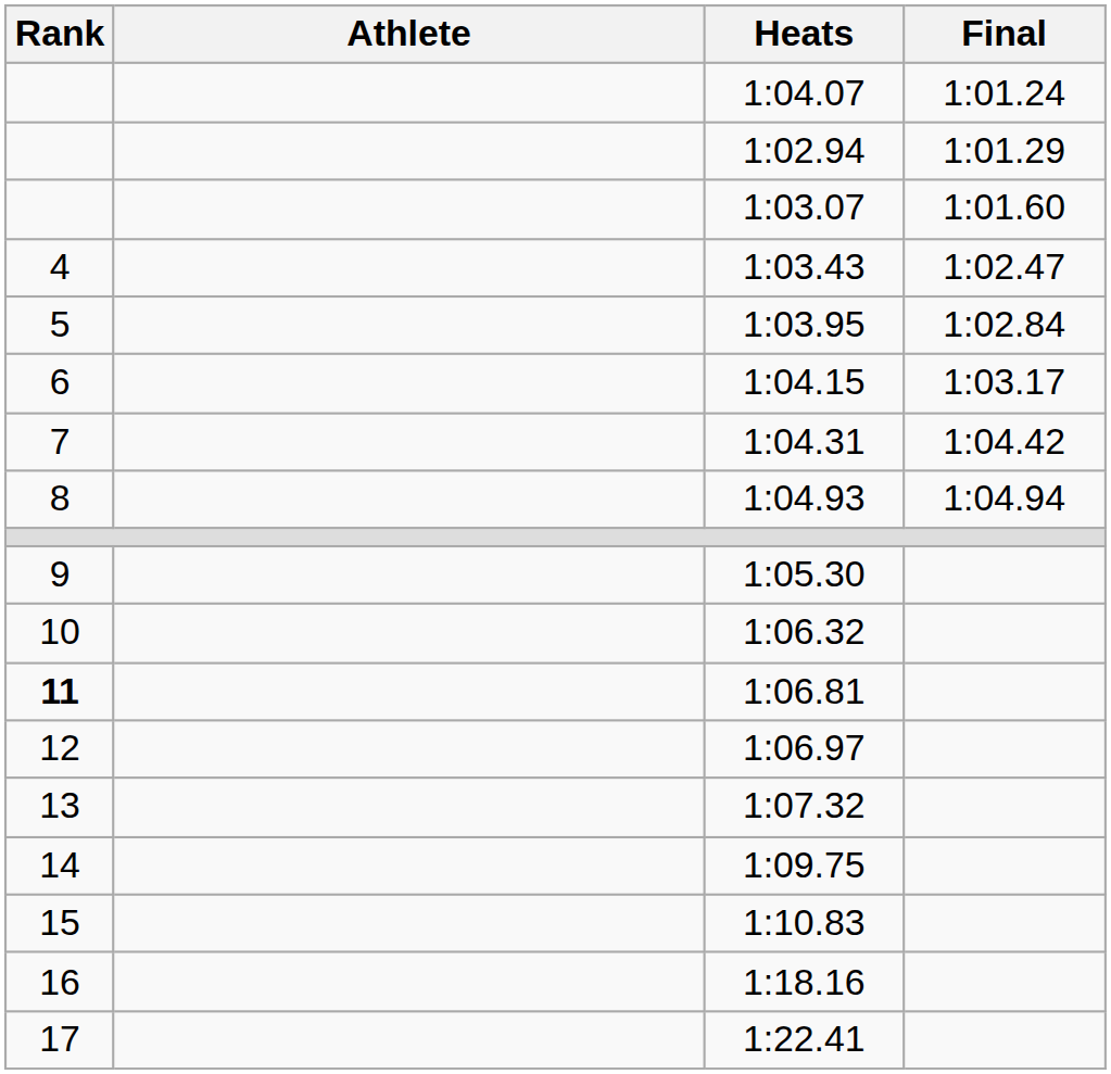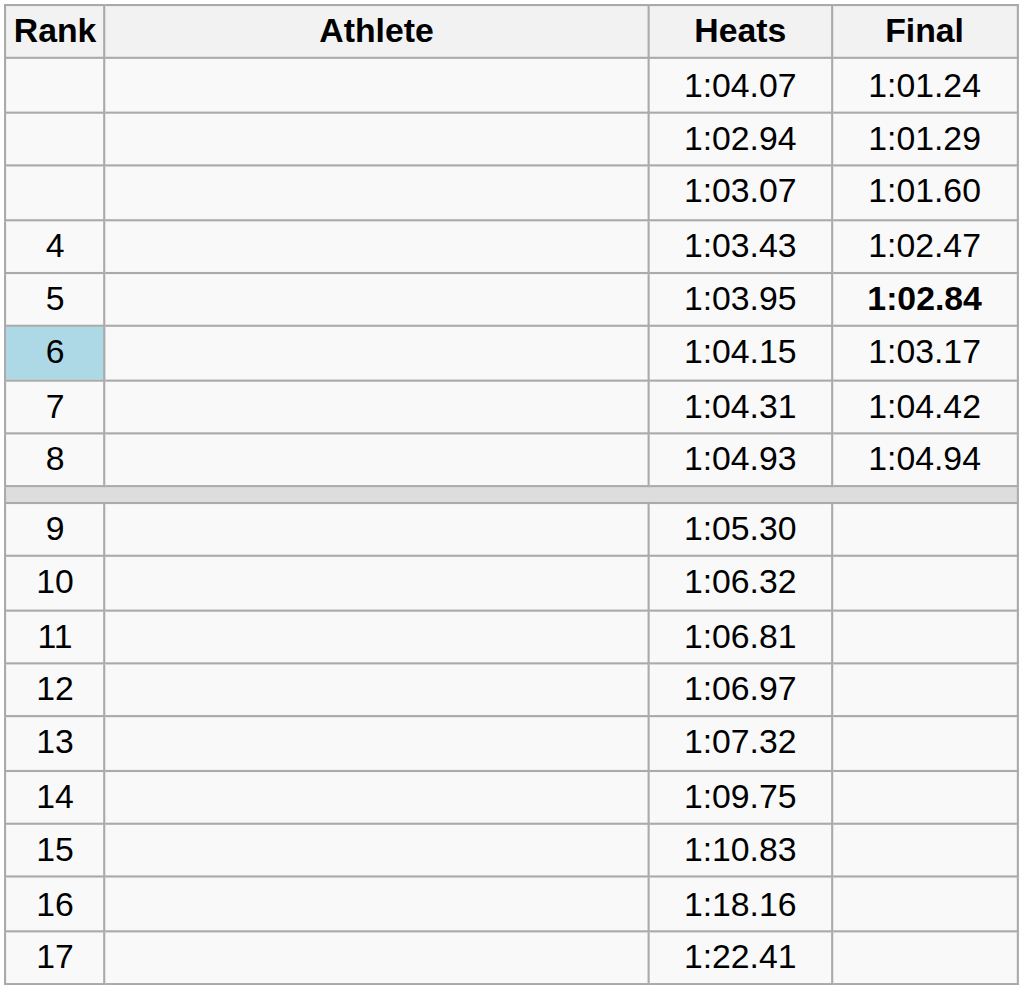1:03.95 | Final: normal -> bold
1:04.15 | Rank: no background -> lightblue background
1:06.81 | Rank: bold -> normal
